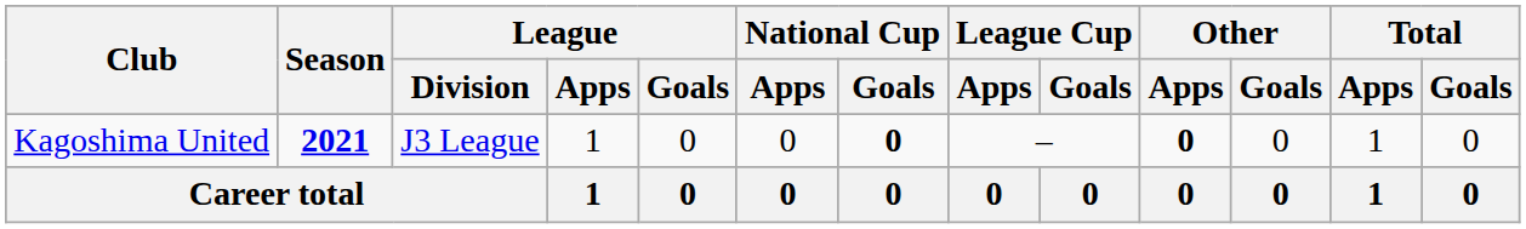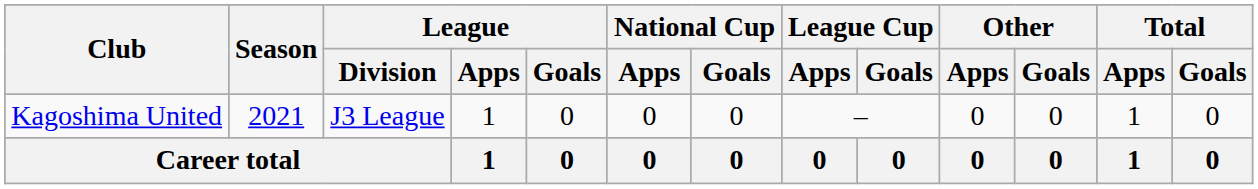Kagoshima United | Season: bold -> normal
Kagoshima United | National Cup / Goals: bold -> normal
Kagoshima United | Other / Apps: bold -> normal
